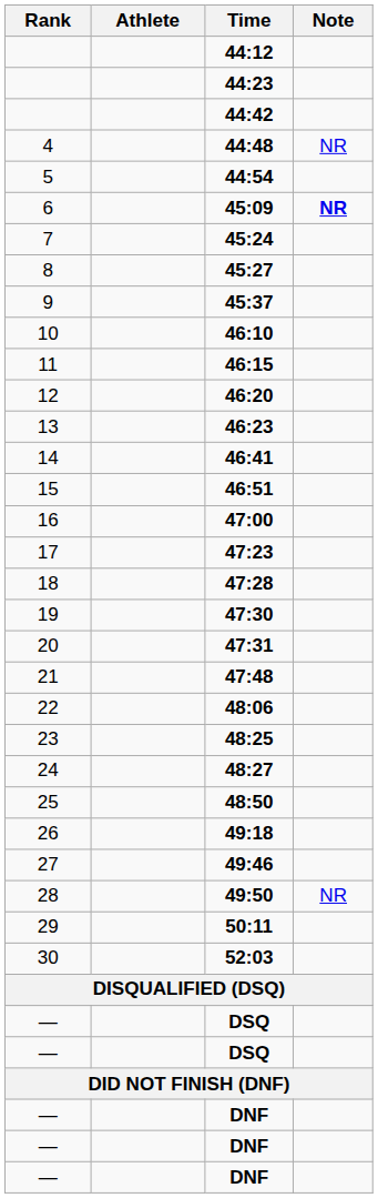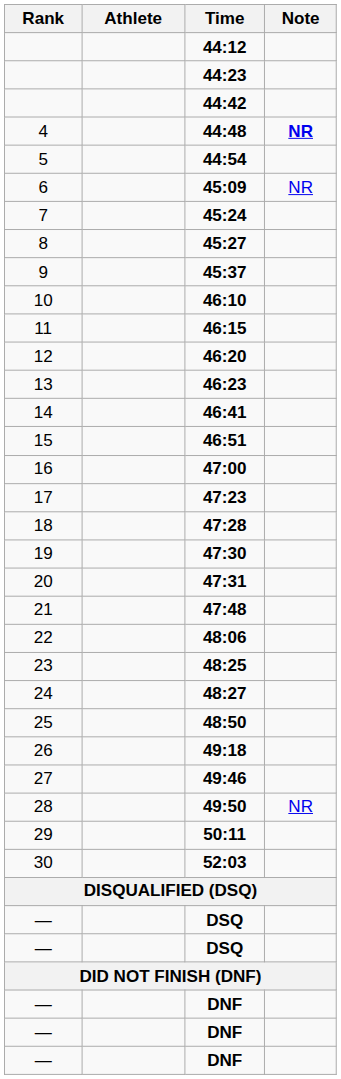44:48 | Note: normal -> bold
45:09 | Note: bold -> normal
